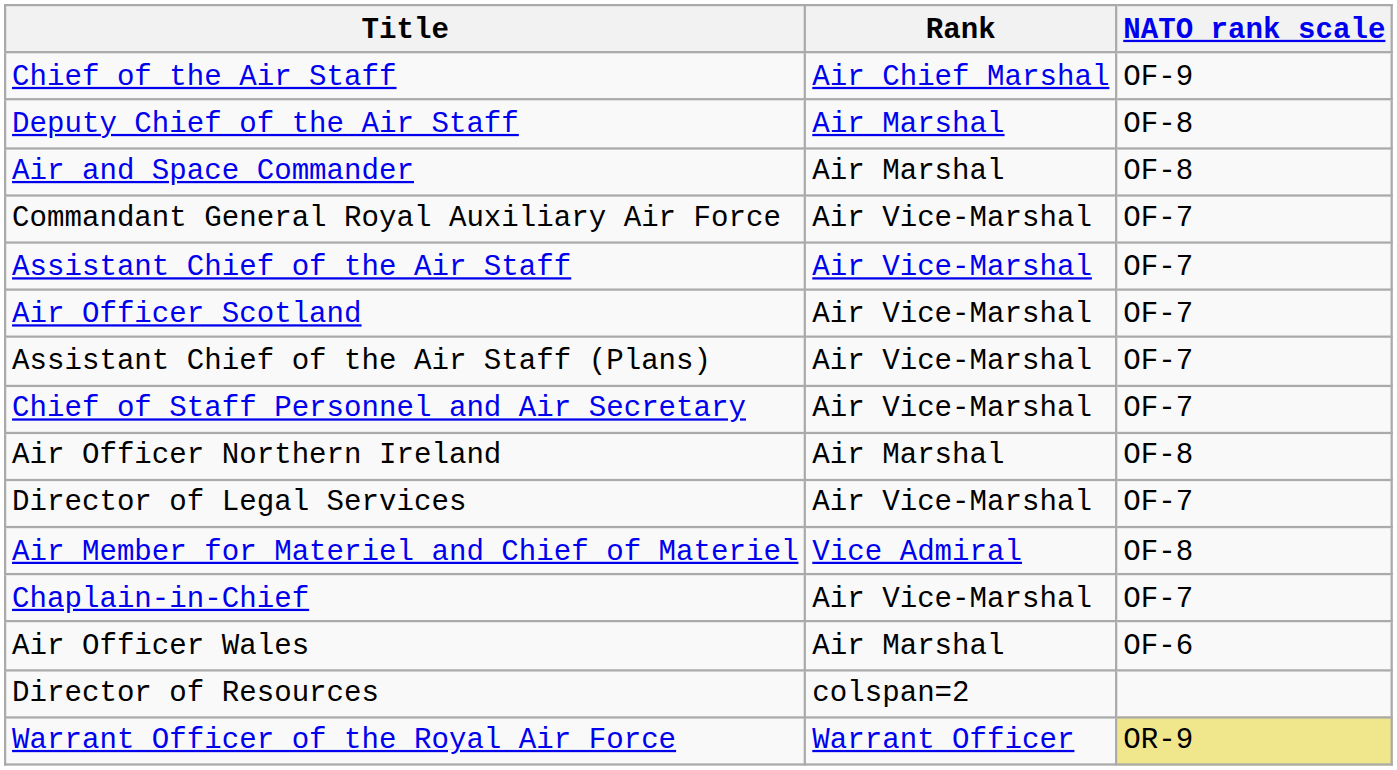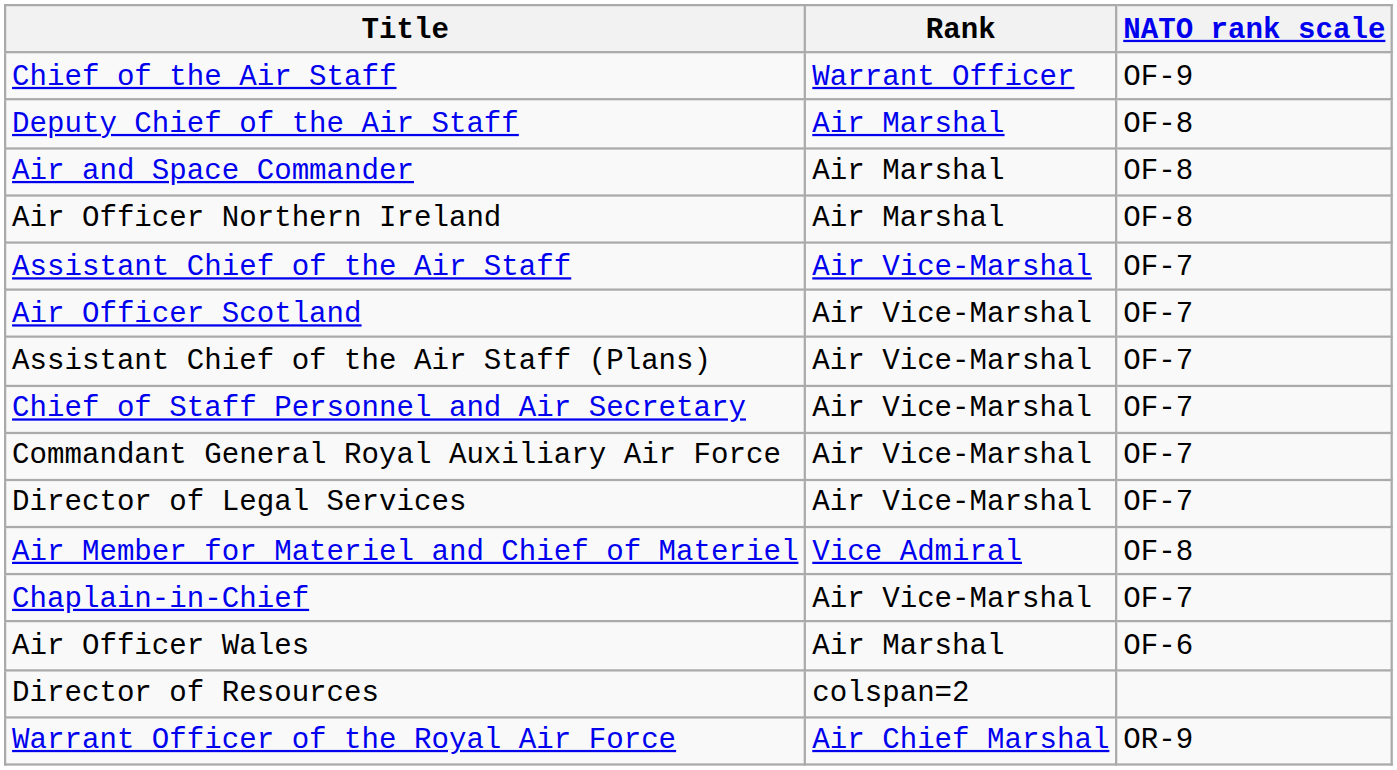Chief of the Air Staff | Rank: Air Chief Marshal -> Warrant Officer
rows swapped: Air Officer Northern Ireland <-> Commandant General Royal Auxiliary Air Force
Warrant Officer of the Royal Air Force | Rank: Warrant Officer -> Air Chief Marshal
Warrant Officer of the Royal Air Force | NATO rank scale: khaki background -> no background
